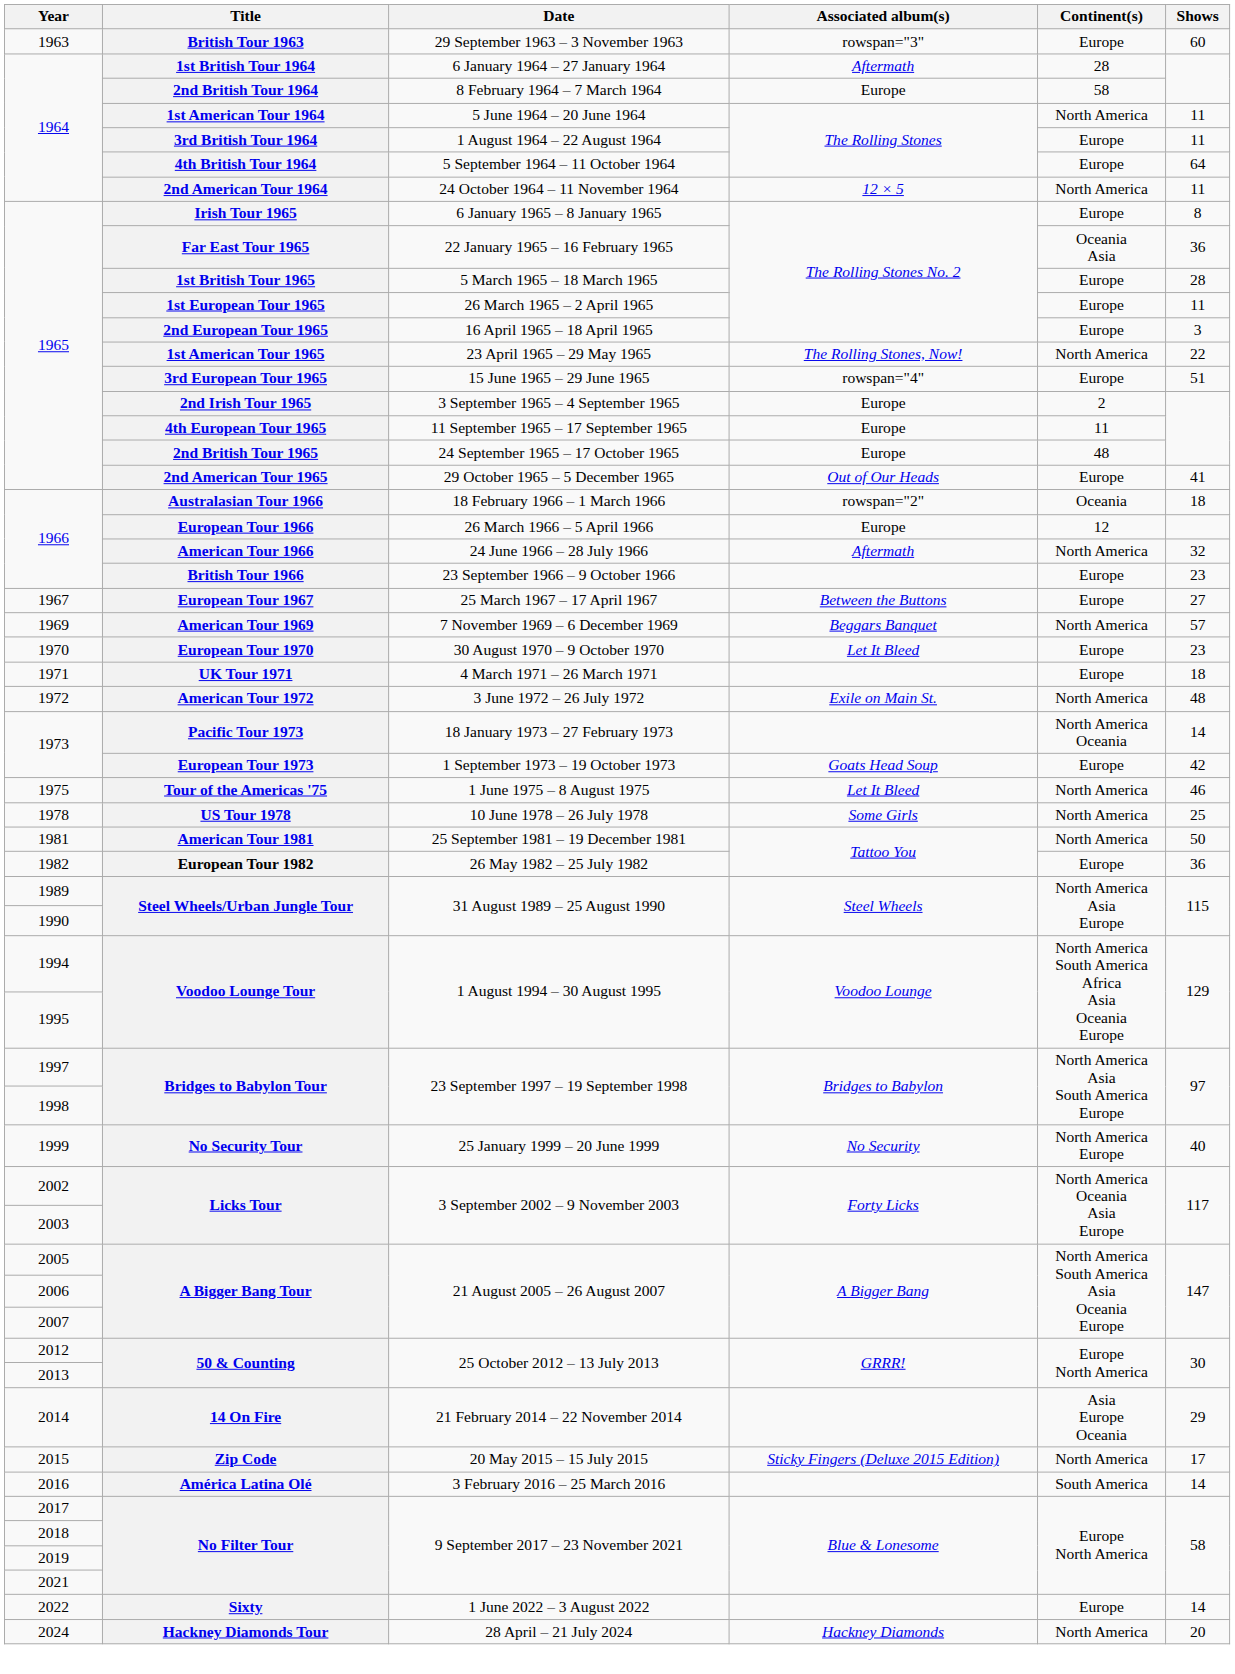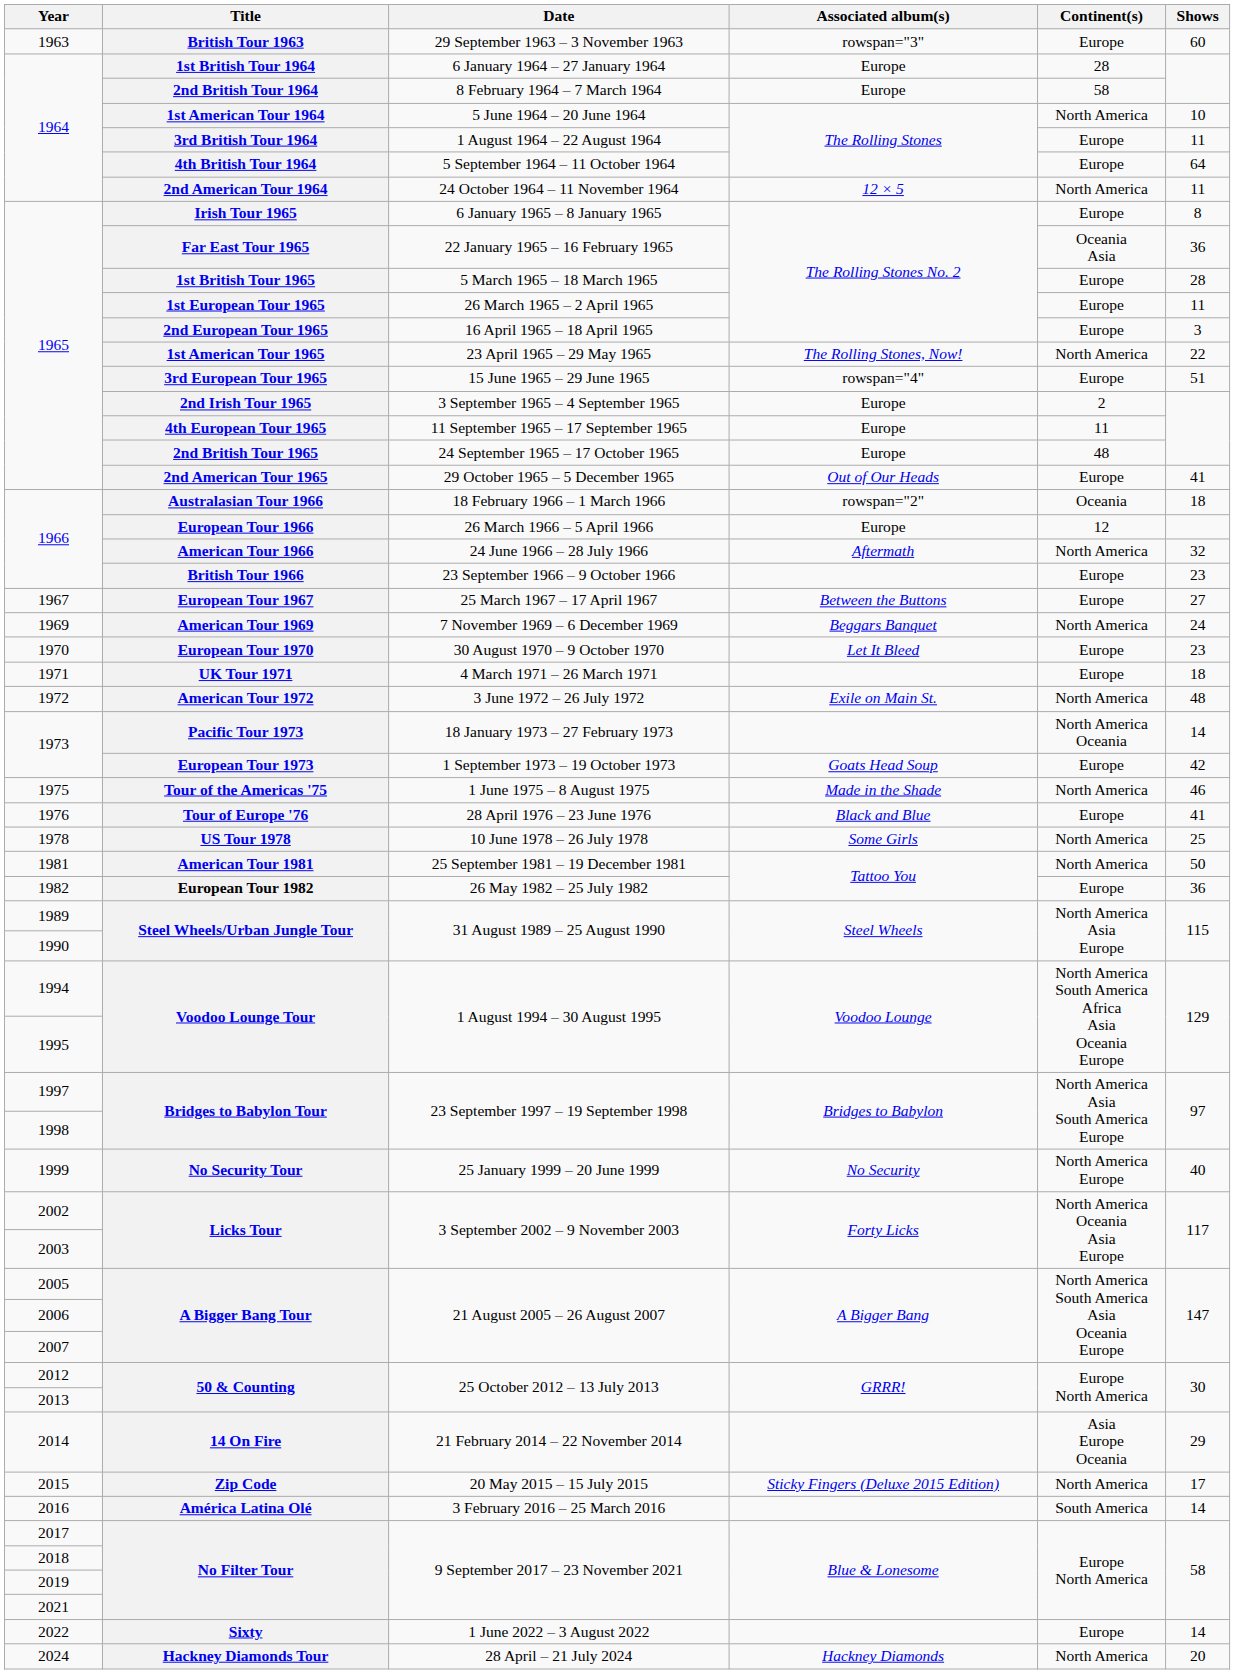1st British Tour 1964 | Associated album(s): Aftermath -> Europe
1st American Tour 1964 | Shows: 11 -> 10
American Tour 1969 | Shows: 57 -> 24
Tour of the Americas '75 | Associated album(s): Let It Bleed -> Made in the Shade
+ row: 1976 | Tour of Europe '76 | 28 April 1976 – 23 June 1976 | Black and Blue | Europe | 41
